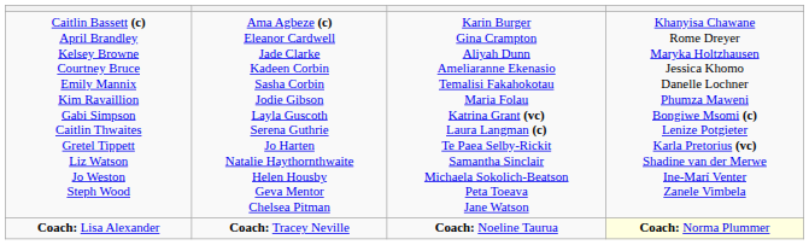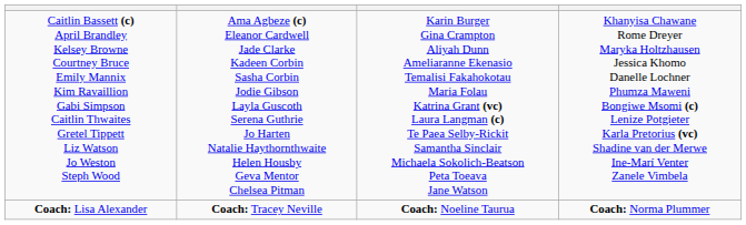Coach: Lisa Alexander | column 4: lightyellow background -> no background
